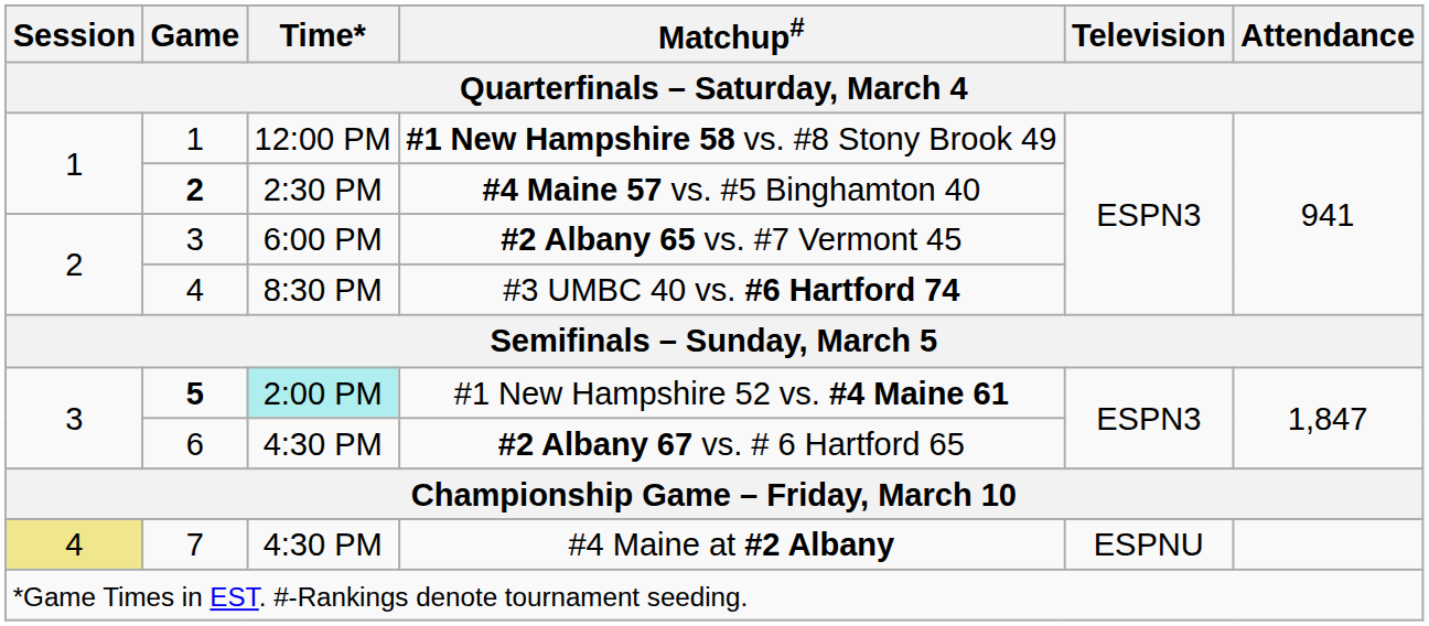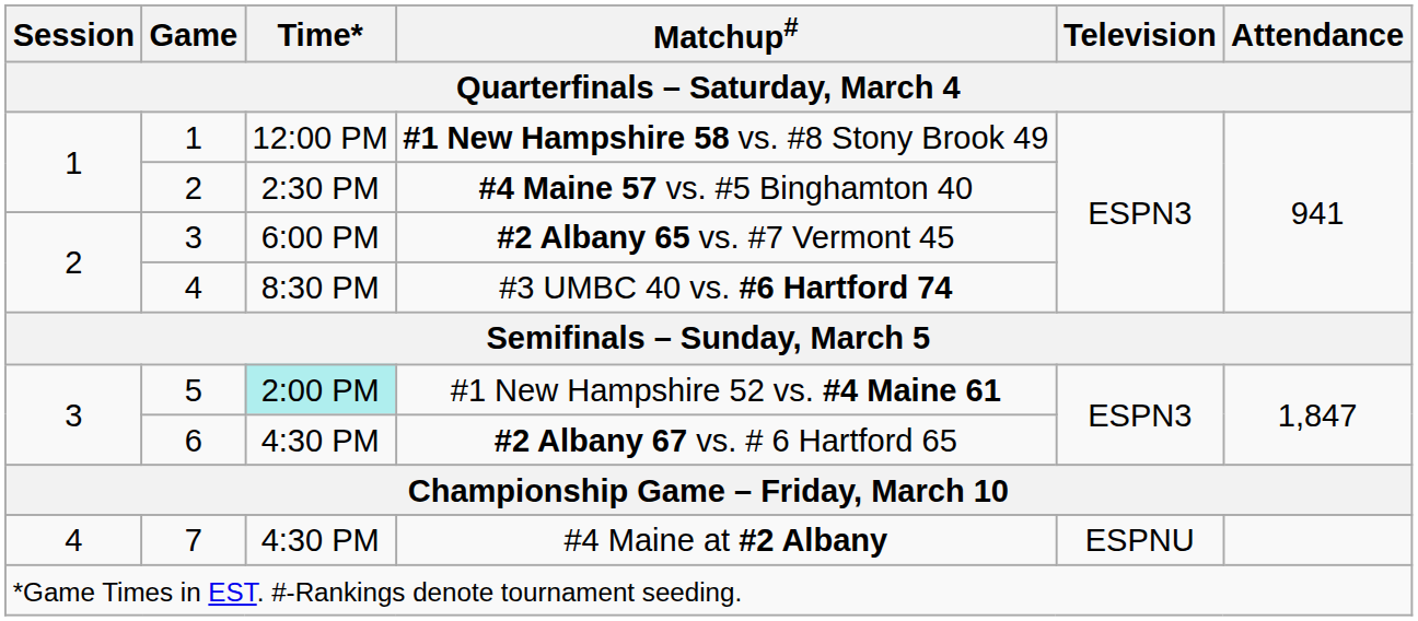#4 Maine 57 vs. #5 Binghamton 40 | Game / Quarterfinals – Saturday, March 4: bold -> normal
#1 New Hampshire 52 vs. #4 Maine 61 | Game / Quarterfinals – Saturday, March 4: bold -> normal
#4 Maine at #2 Albany | Session / Quarterfinals – Saturday, March 4: khaki background -> no background
